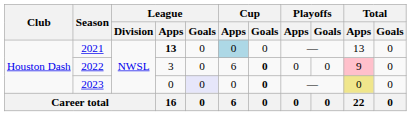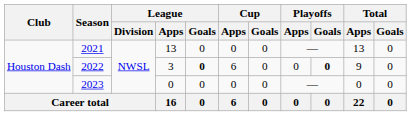2021 | League / Apps: bold -> normal
2021 | Cup / Apps: lightblue background -> no background
2022 | League / Goals: normal -> bold
2022 | Cup / Goals: bold -> normal
2022 | Playoffs / Goals: normal -> bold
2022 | Total / Apps: pink background -> no background
2023 | League / Goals: lavender background -> no background
2023 | Cup / Goals: bold -> normal
2023 | Total / Apps: khaki background -> no background
